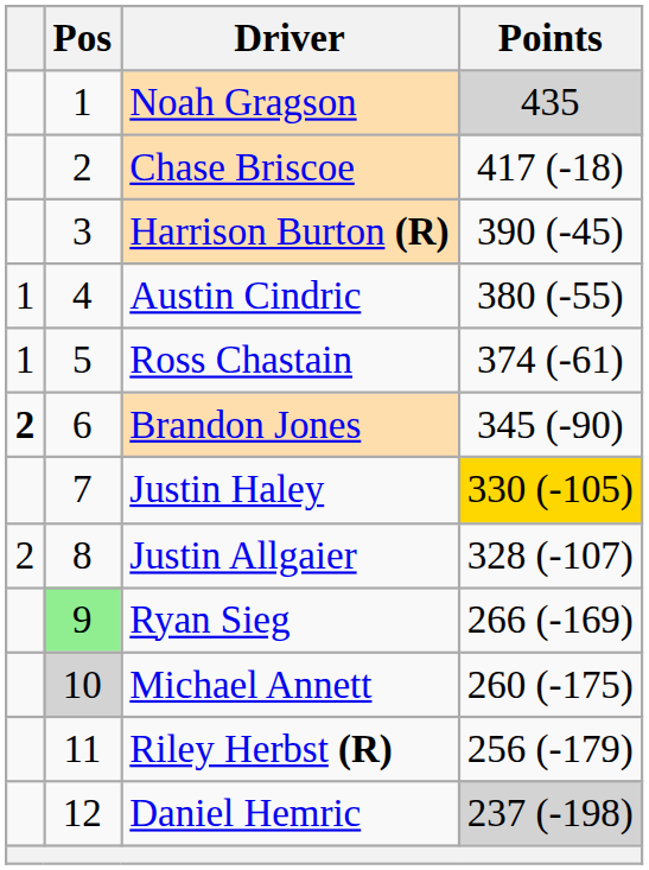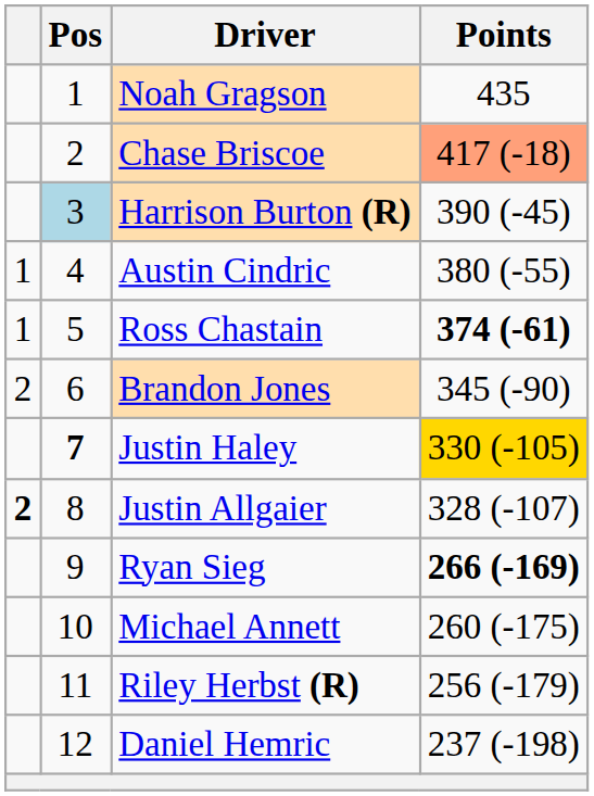Noah Gragson | Points: lightgrey background -> no background
Chase Briscoe | Points: no background -> lightsalmon background
Harrison Burton (R) | Pos: no background -> lightblue background
Ross Chastain | Points: normal -> bold
Brandon Jones | column 1: bold -> normal
Justin Haley | Pos: normal -> bold
Justin Allgaier | column 1: normal -> bold
Ryan Sieg | Pos: lightgreen background -> no background
Ryan Sieg | Points: normal -> bold
Michael Annett | Pos: lightgrey background -> no background
Daniel Hemric | Points: lightgrey background -> no background
